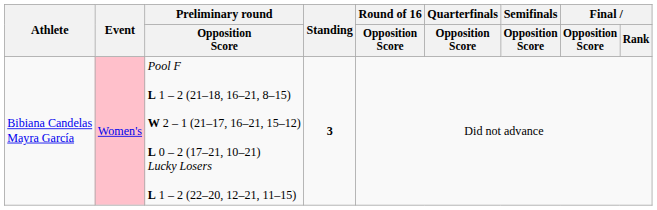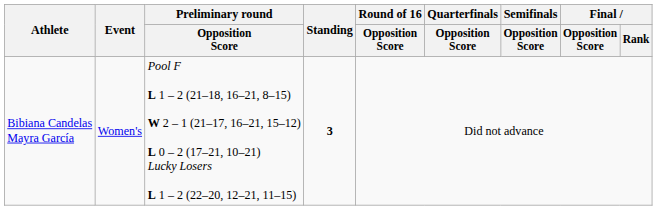Bibiana Candelas Mayra García | Event: pink background -> no background
